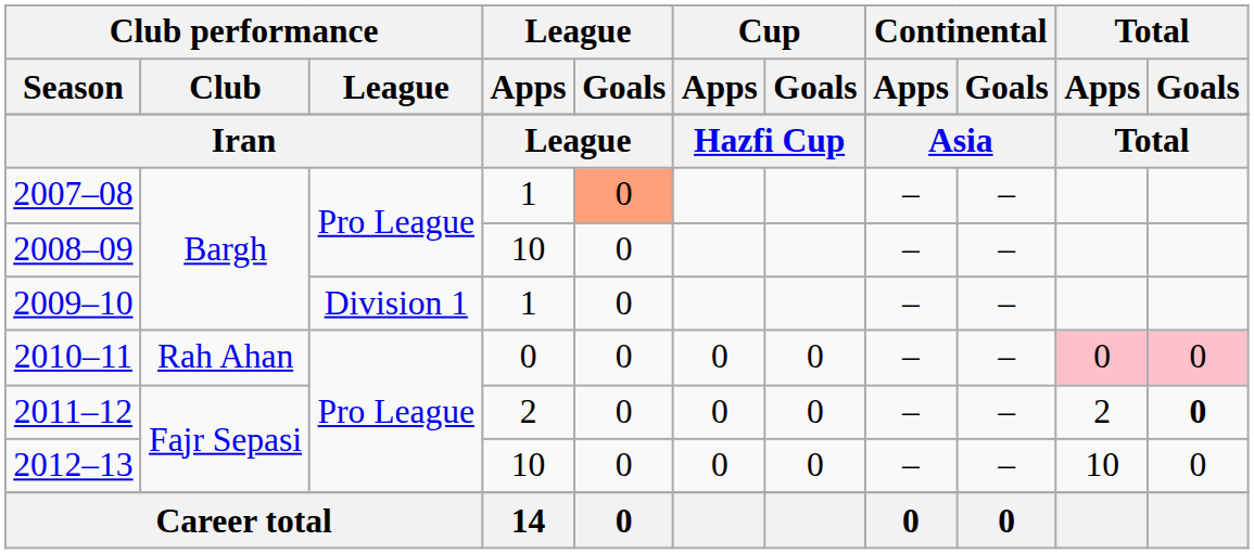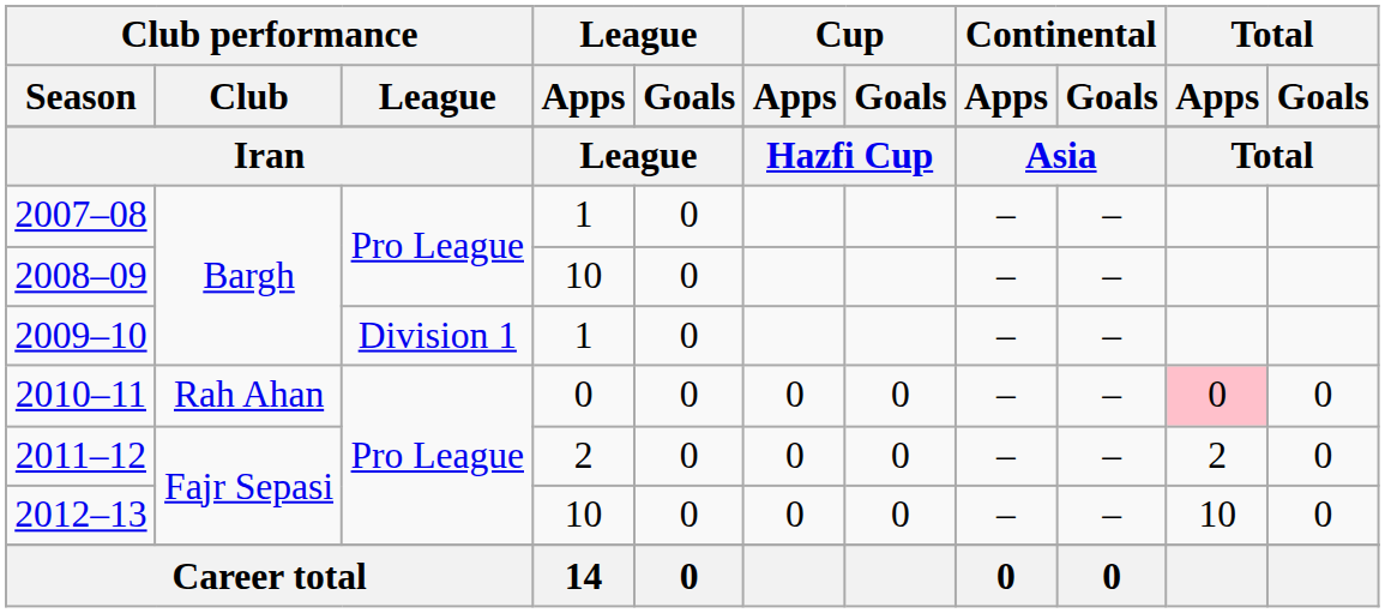2007–08 | League / Goals: lightsalmon background -> no background
2010–11 | Total / Goals: pink background -> no background
2011–12 | Total / Goals: bold -> normal
